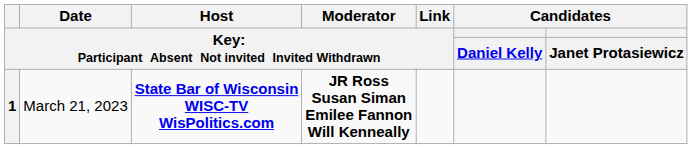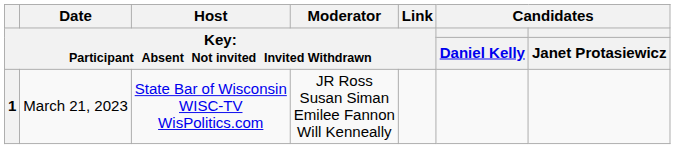1 | column 3: bold -> normal
1 | column 4: bold -> normal
